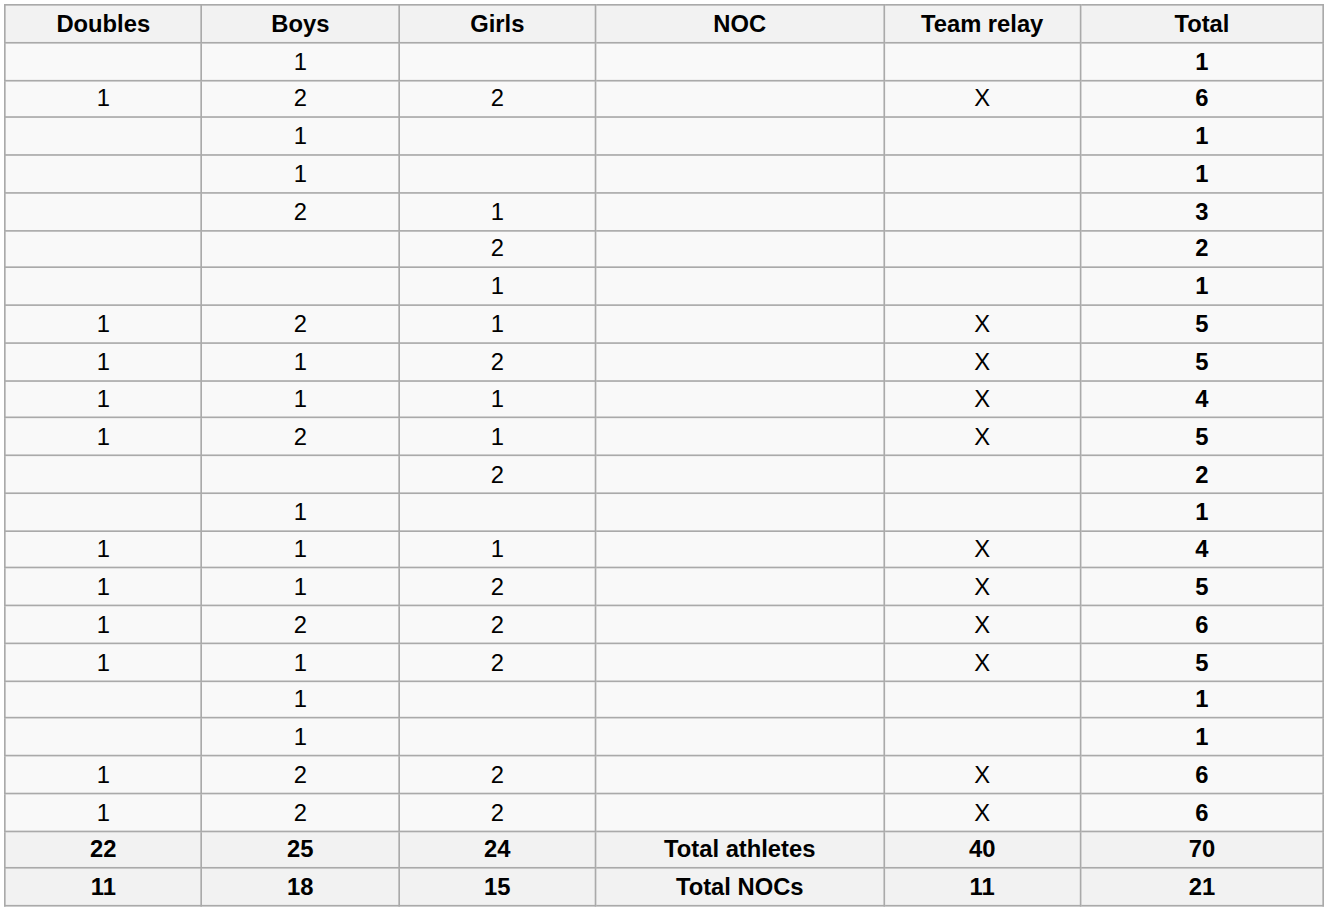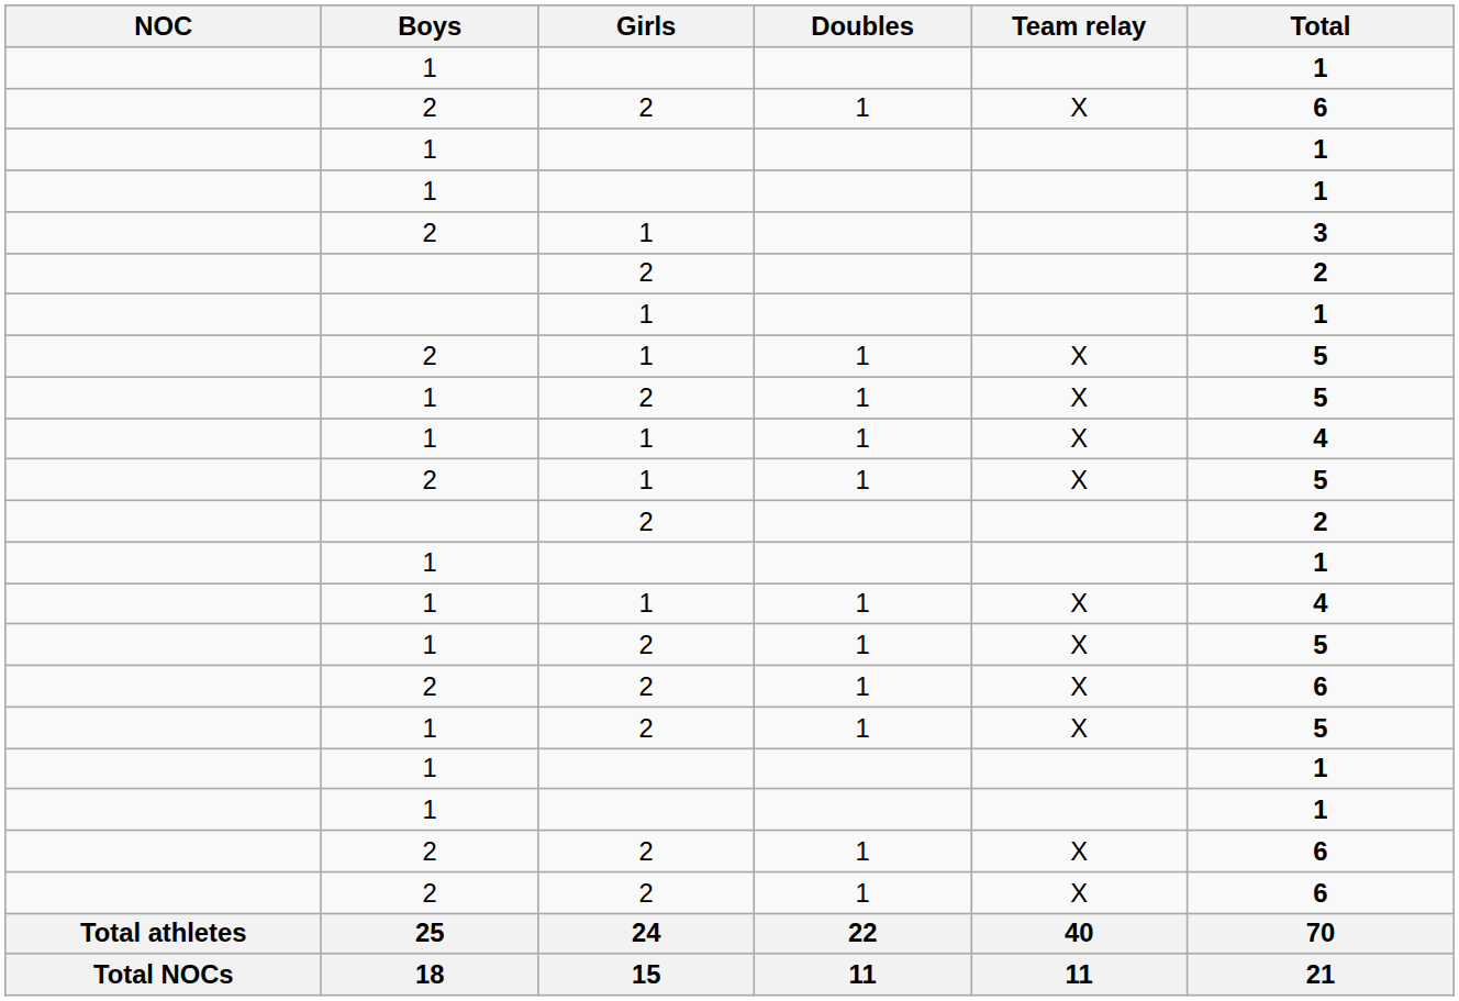columns swapped: NOC <-> Doubles
